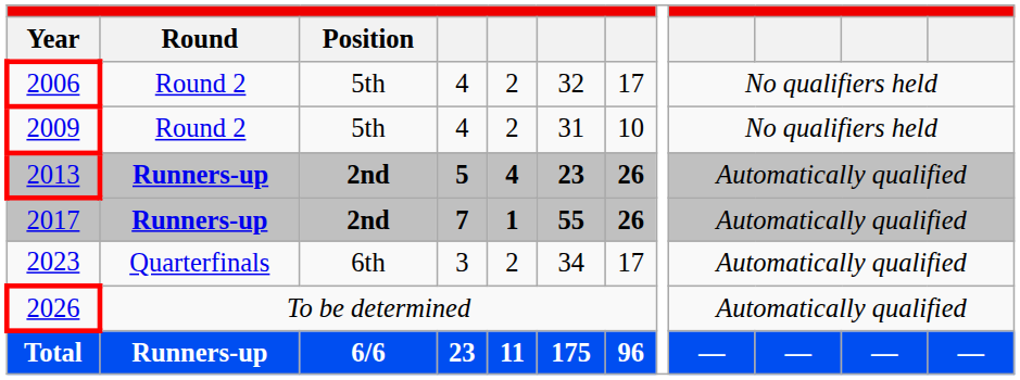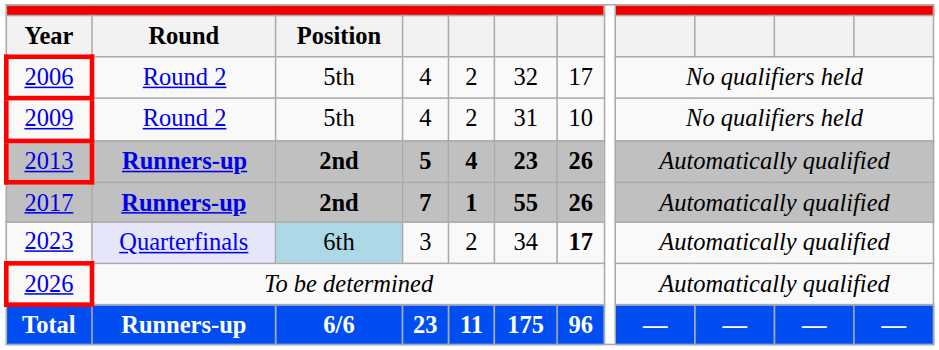2023 | Round: no background -> lavender background
2023 | Position: no background -> lightblue background
2023 | column 7: normal -> bold
